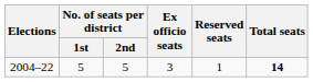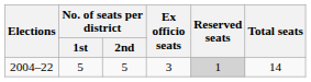2004–22 | Reserved seats: no background -> lightgrey background
2004–22 | Total seats: bold -> normal
